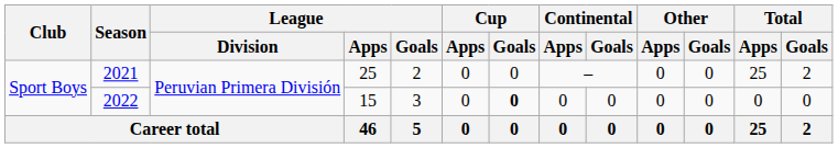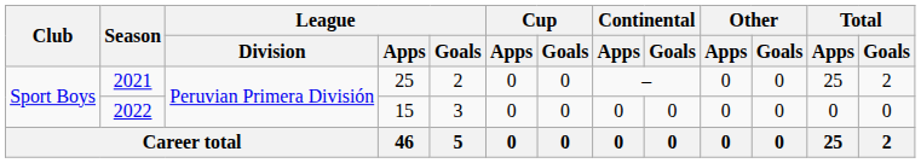2022 | Cup / Goals: bold -> normal
